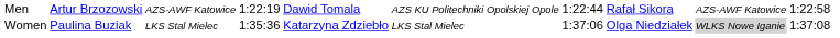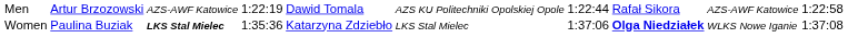Women | column 3: normal -> bold
Women | column 8: normal -> bold
Women | column 9: lightgrey background -> no background
